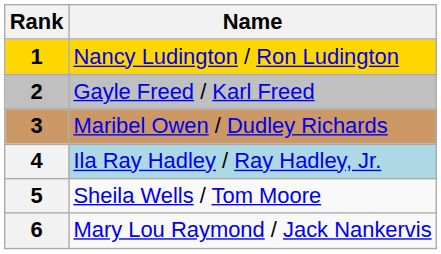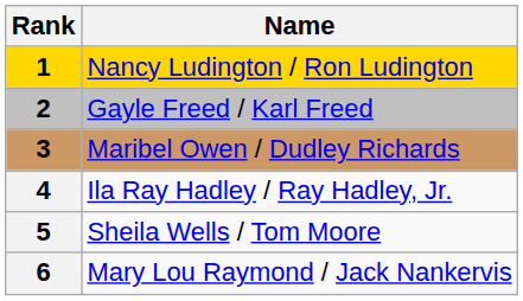Ila Ray Hadley / Ray Hadley, Jr. | Name: lightblue background -> no background
